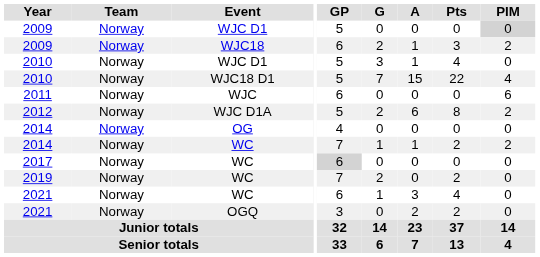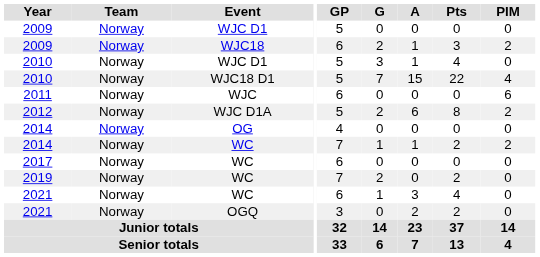2009 / WJC D1 | PIM: lightgrey background -> no background
2017 | GP: lightgrey background -> no background
